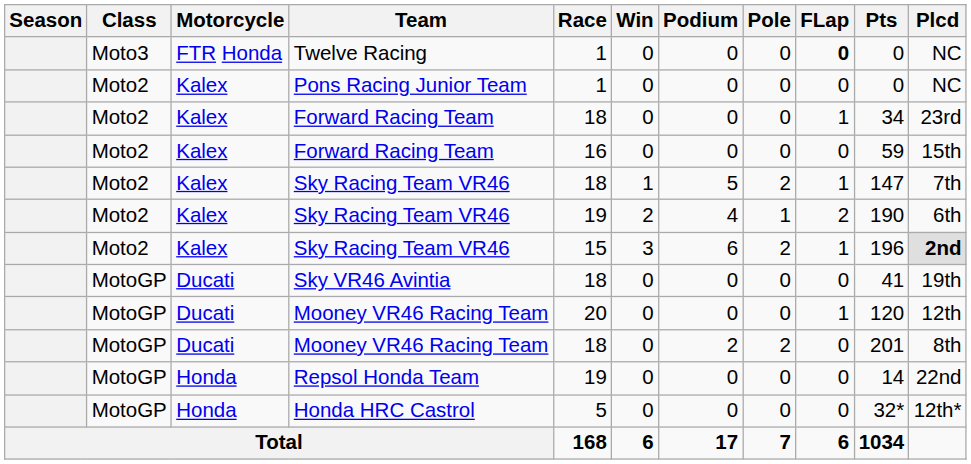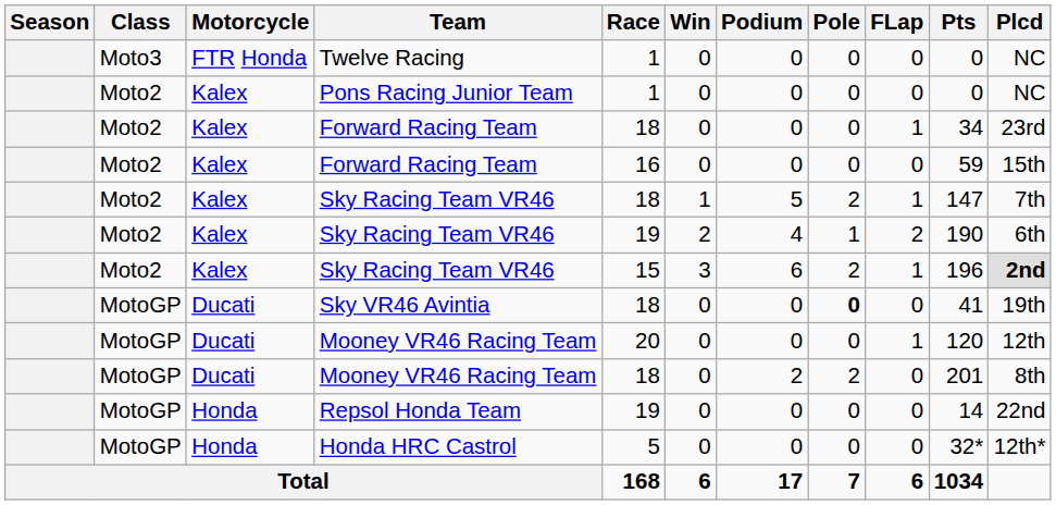Twelve Racing | FLap: bold -> normal
Sky VR46 Avintia | Pole: normal -> bold
